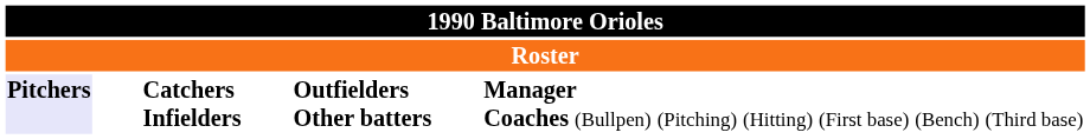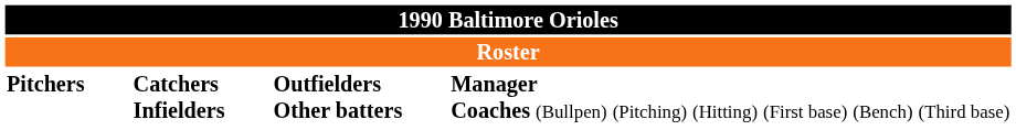Pitchers | column 1: lavender background -> no background
